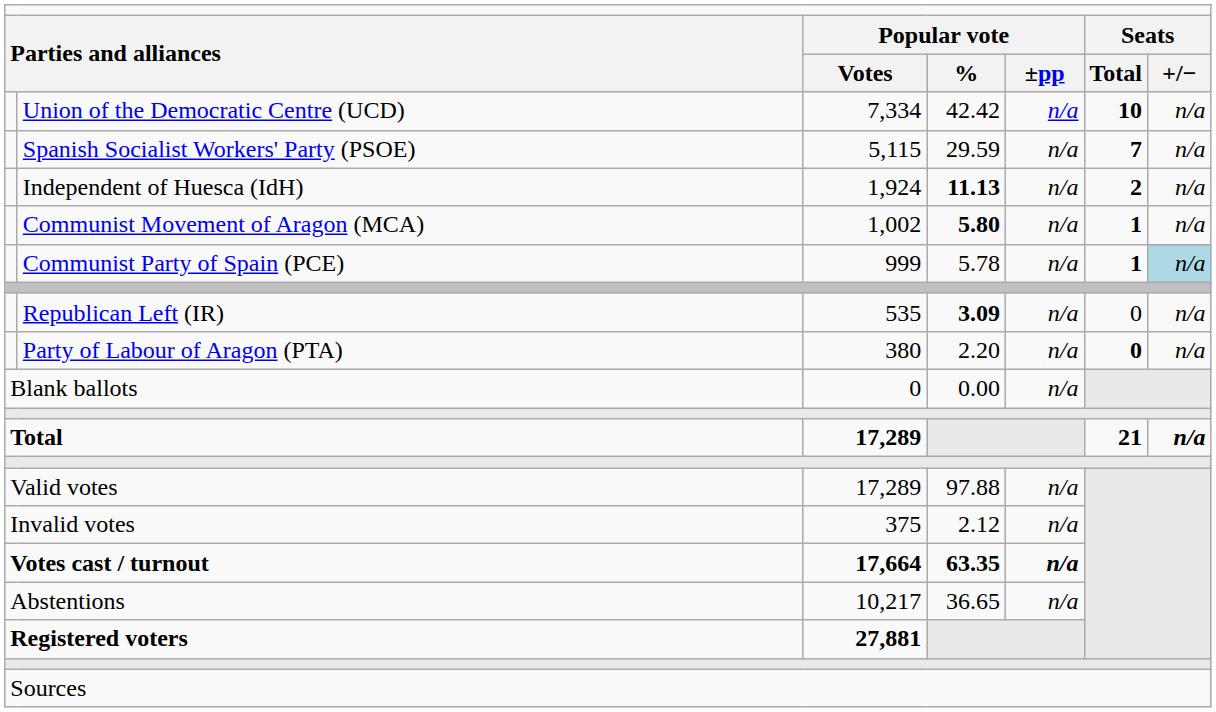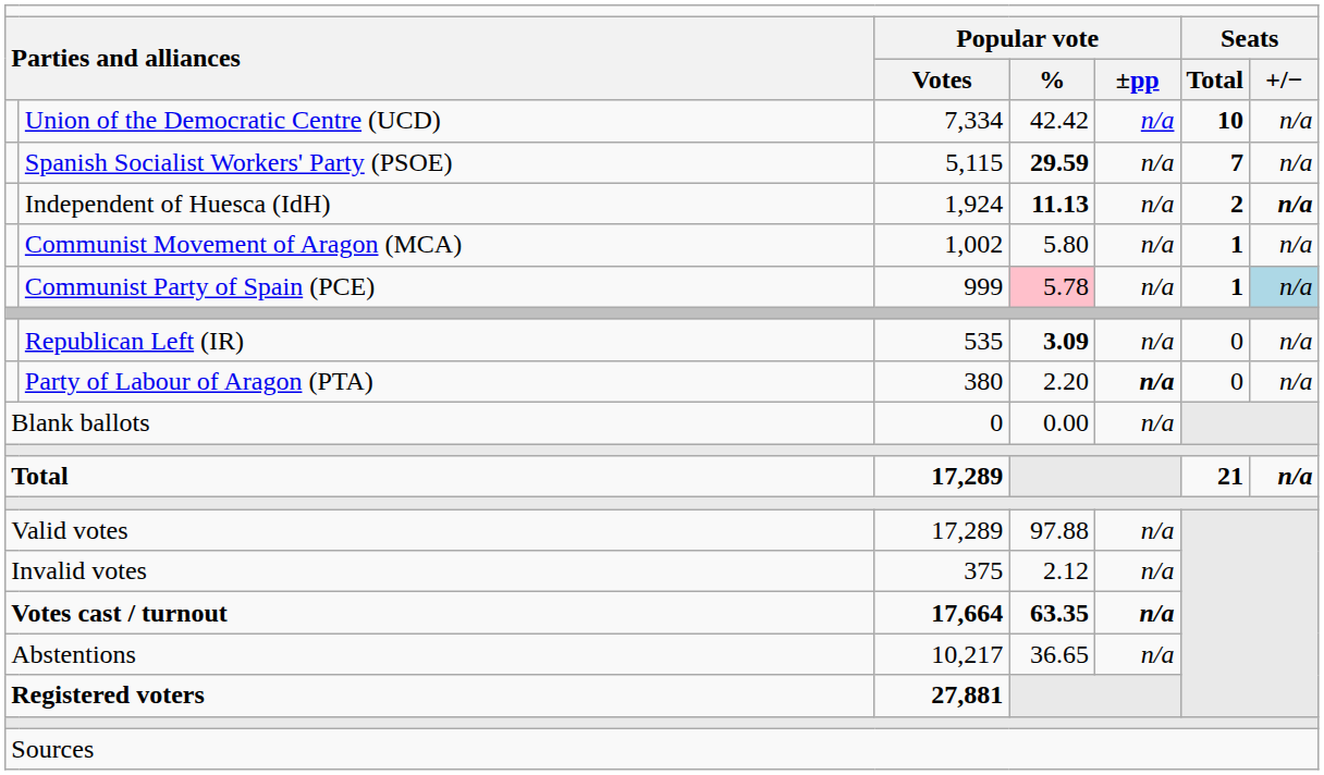Spanish Socialist Workers' Party (PSOE) | column 4: normal -> bold
Independent of Huesca (IdH) | column 7: normal -> bold
Communist Movement of Aragon (MCA) | column 4: bold -> normal
Communist Party of Spain (PCE) | column 4: no background -> pink background
Party of Labour of Aragon (PTA) | column 5: normal -> bold
Party of Labour of Aragon (PTA) | column 6: bold -> normal
